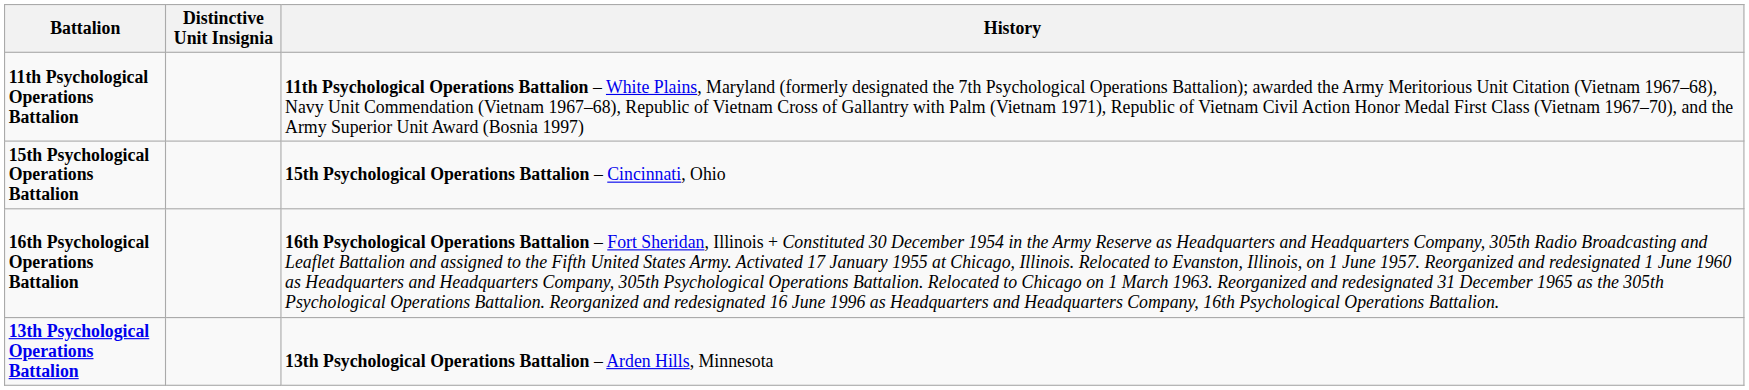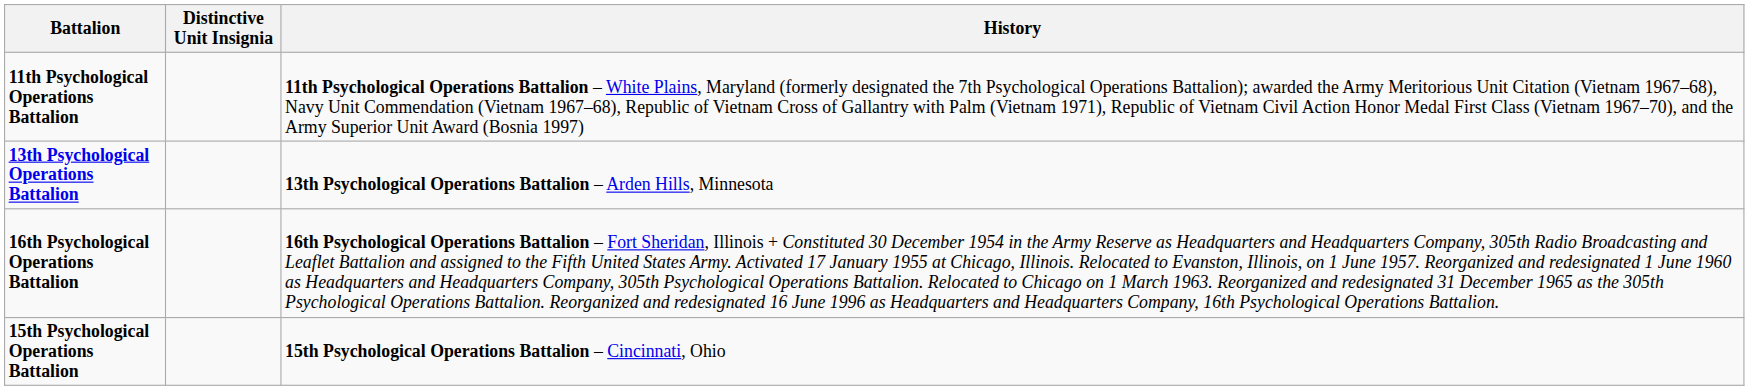rows swapped: 15th Psychological Operations Battalion <-> 13th Psychological Operations Battalion
